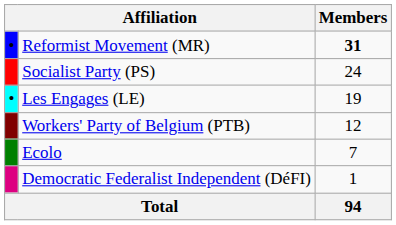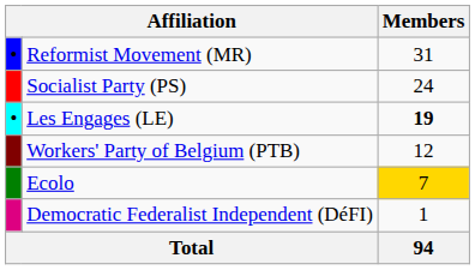Reformist Movement (MR) | Members: bold -> normal
Les Engages (LE) | Members: normal -> bold
Ecolo | Members: no background -> gold background
